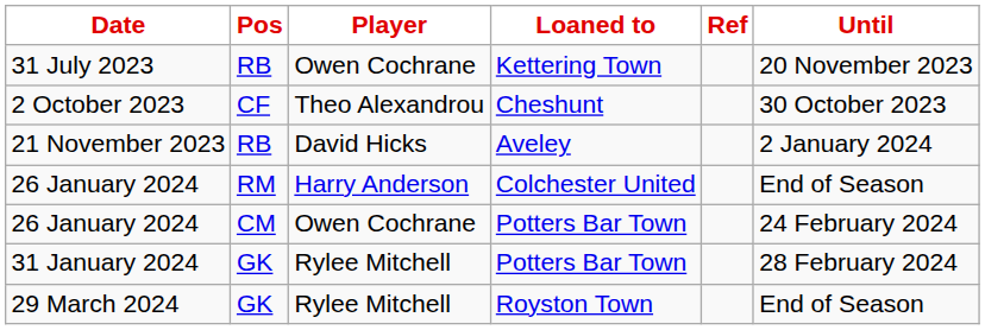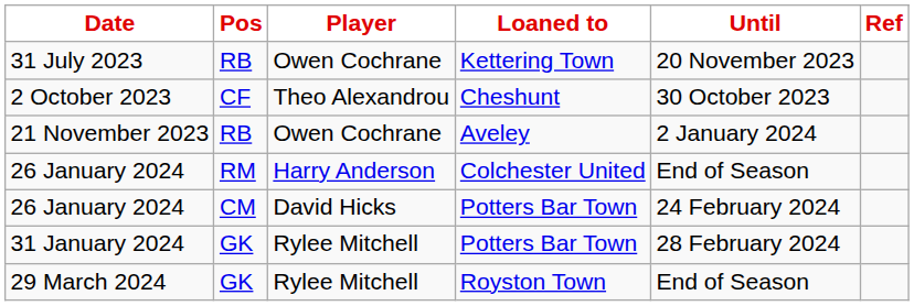columns swapped: Until <-> Ref
21 November 2023 | Player: David Hicks -> Owen Cochrane
26 January 2024 / Potters Bar Town | Player: Owen Cochrane -> David Hicks
